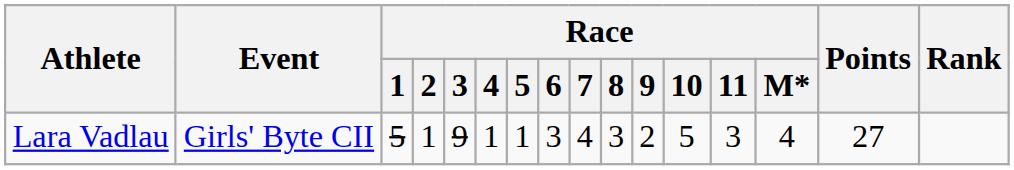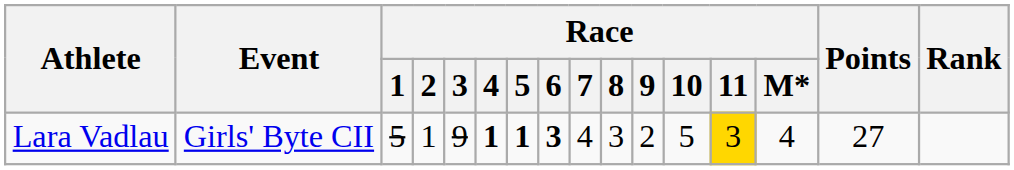Lara Vadlau | Race / 4: normal -> bold
Lara Vadlau | Race / 5: normal -> bold
Lara Vadlau | Race / 6: normal -> bold
Lara Vadlau | Race / 11: no background -> gold background
